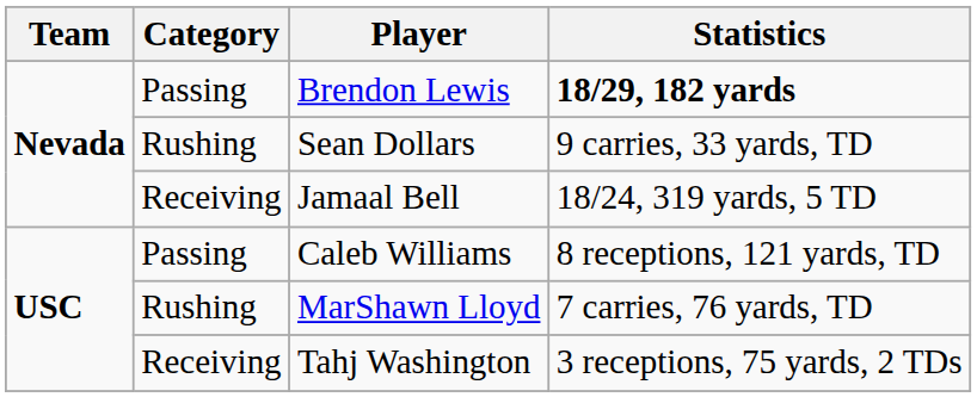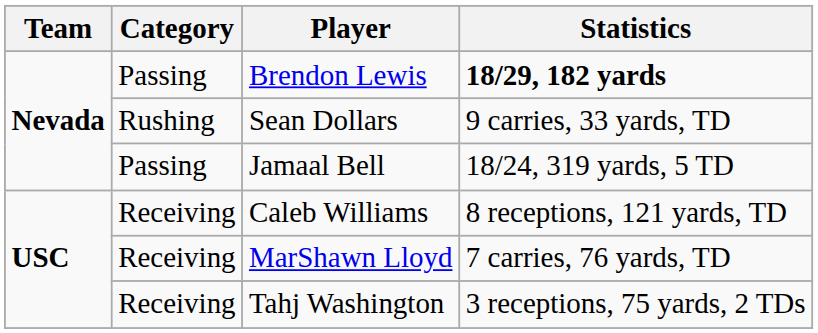Jamaal Bell | Category: Receiving -> Passing
Caleb Williams | Category: Passing -> Receiving
MarShawn Lloyd | Category: Rushing -> Receiving
